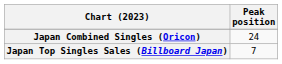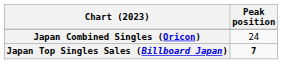Japan Top Singles Sales (Billboard Japan) | Peak position: normal -> bold
